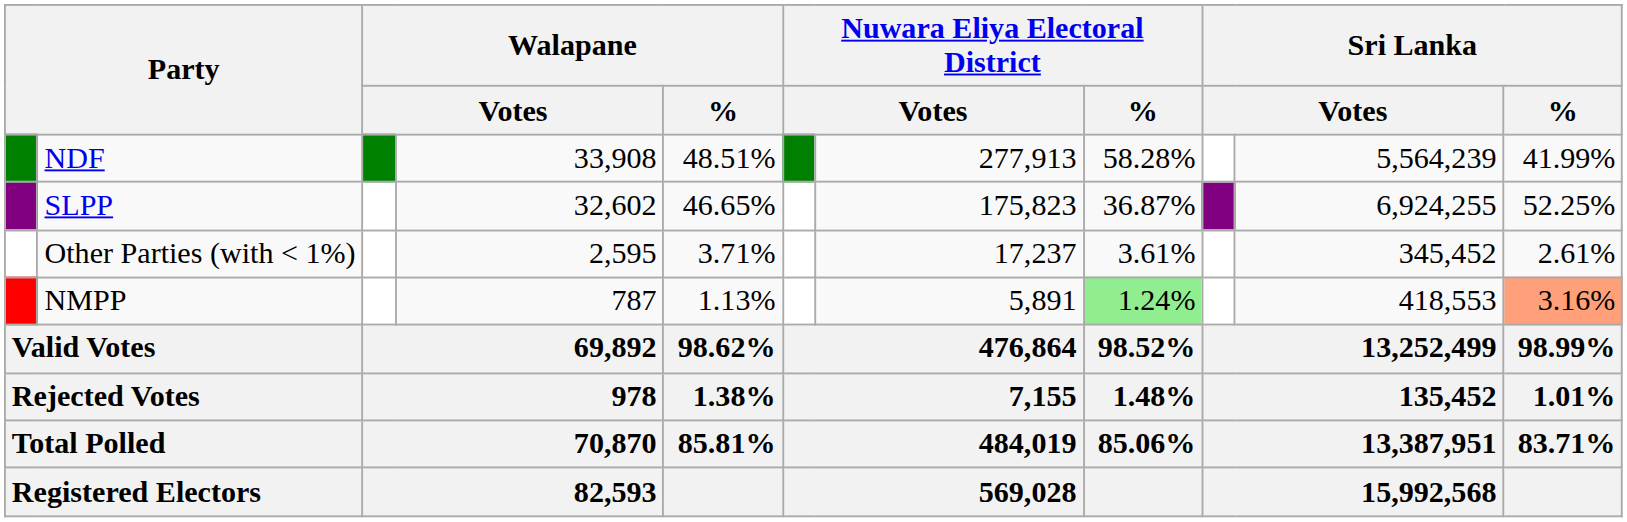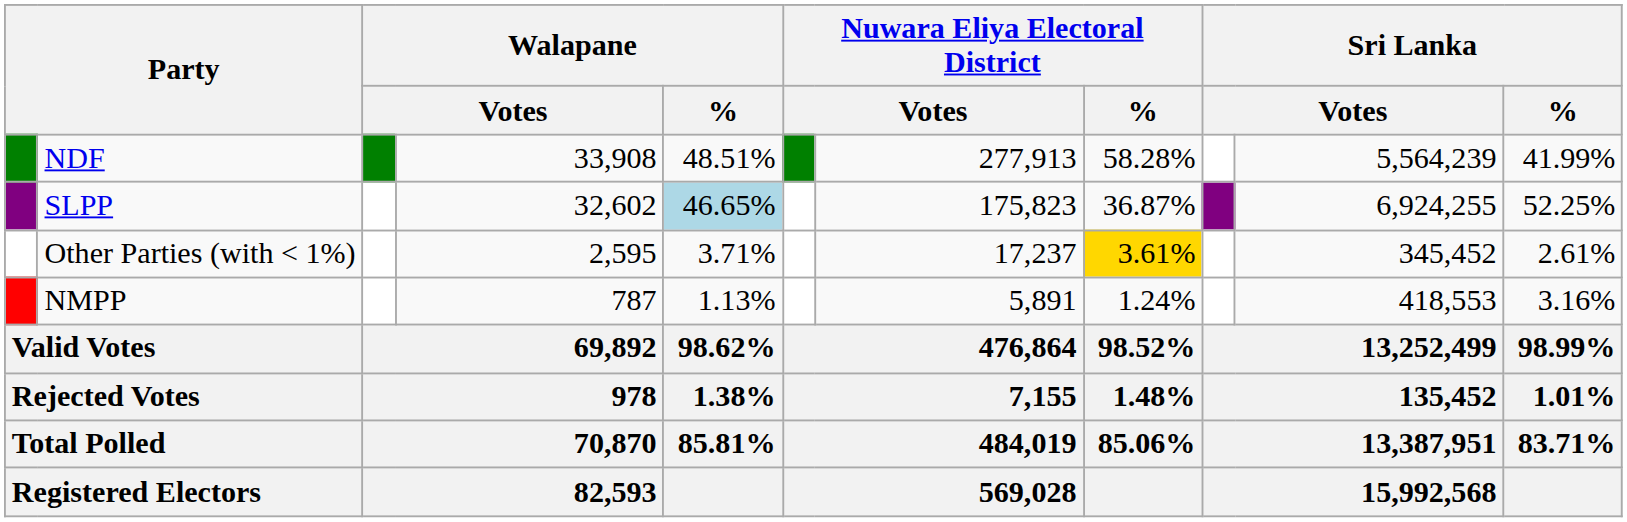SLPP | Walapane / %: no background -> lightblue background
Other Parties (with < 1%) | Nuwara Eliya Electoral District / %: no background -> gold background
NMPP | Nuwara Eliya Electoral District / %: lightgreen background -> no background
NMPP | Sri Lanka / %: lightsalmon background -> no background
